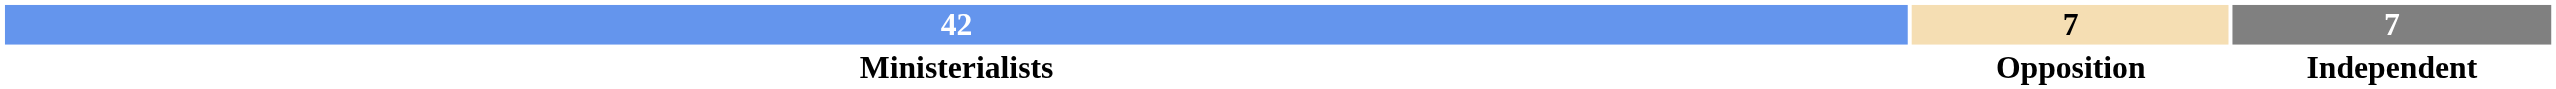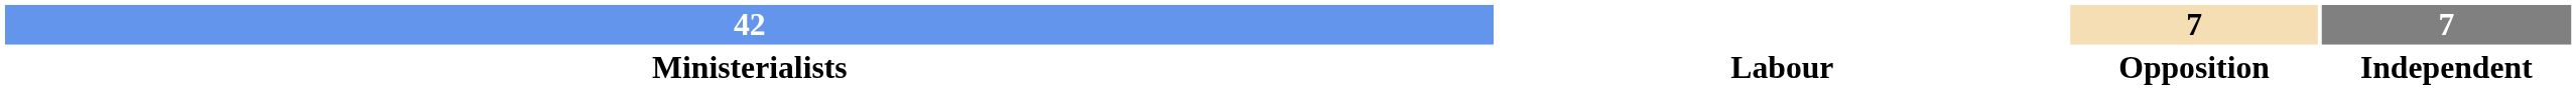+ column: 16 | Labour
